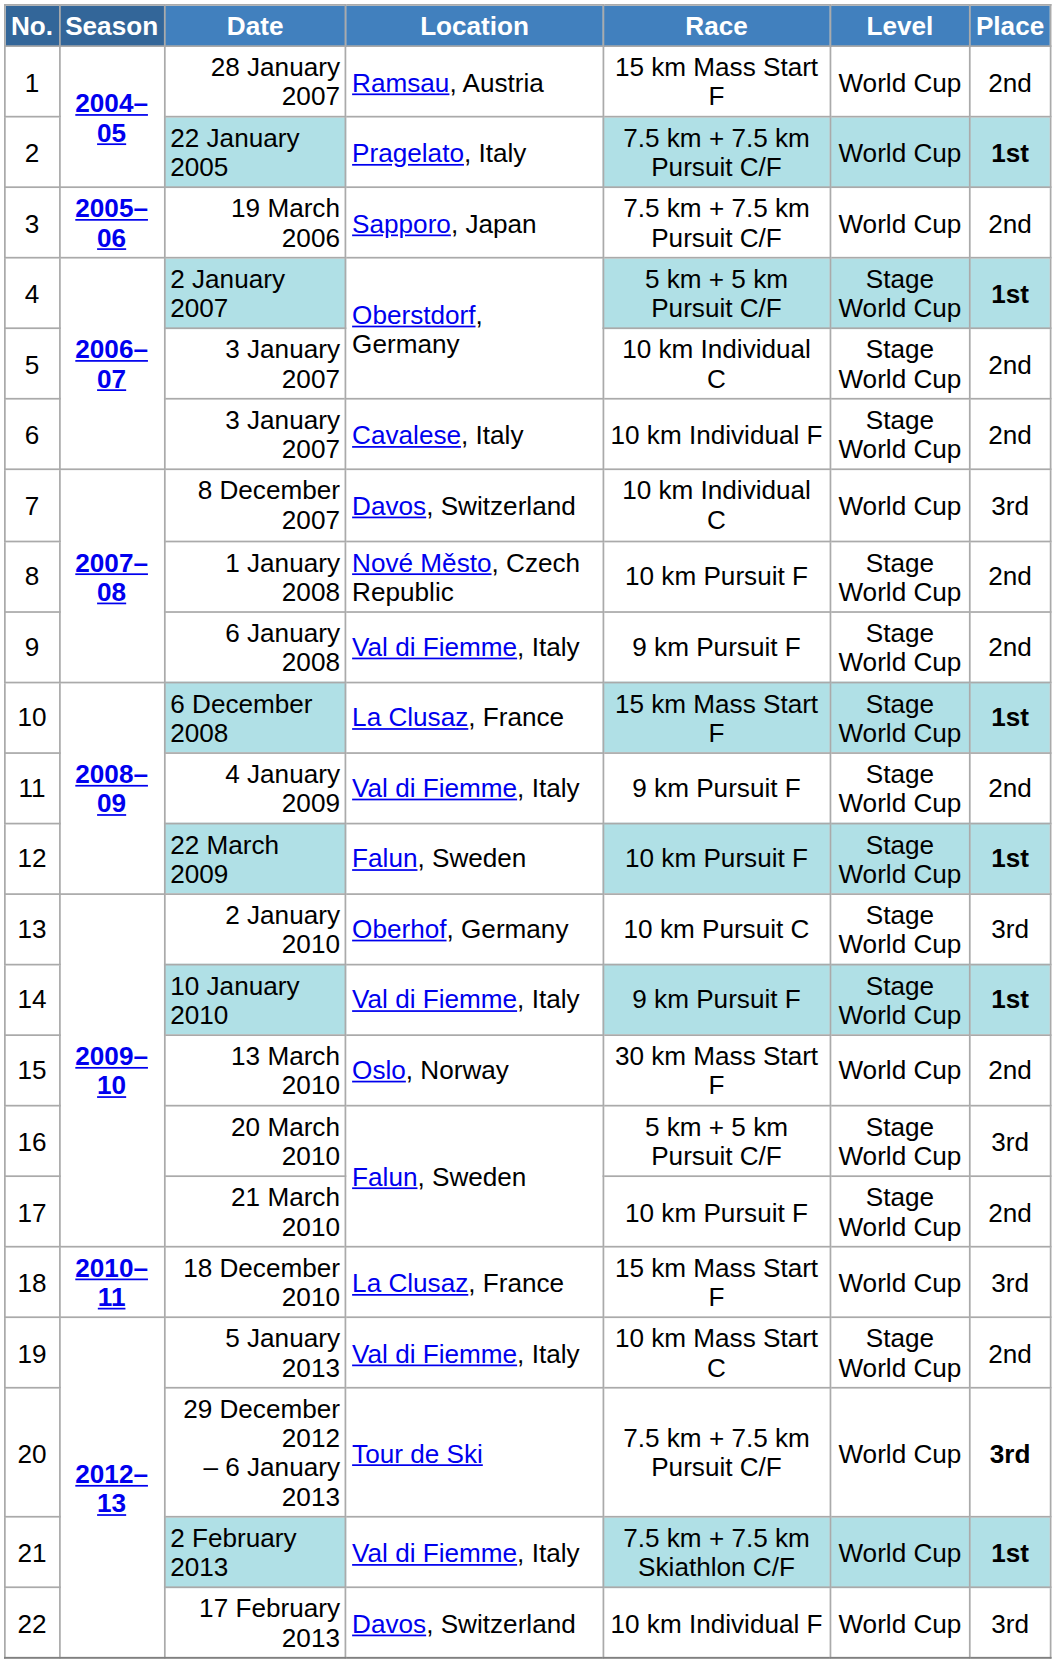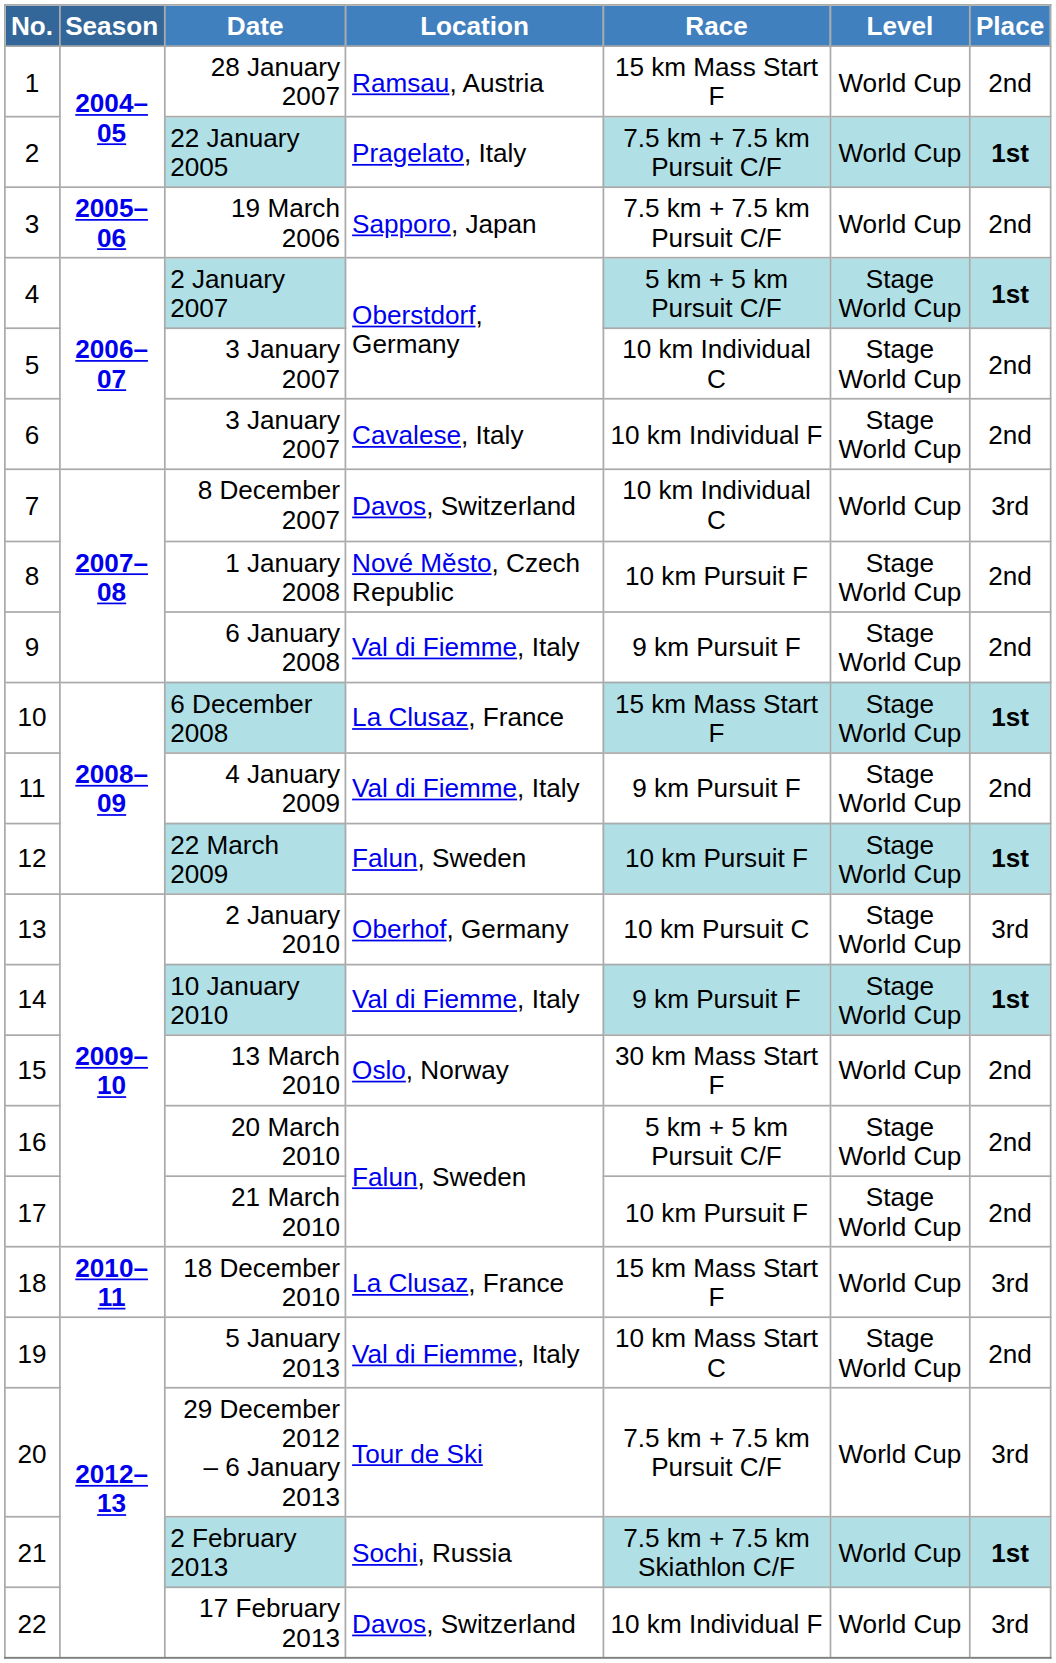20 March 2010 | Place: 3rd -> 2nd
29 December 2012 – 6 January 2013 | Place: bold -> normal
2 February 2013 | Location: Val di Fiemme, Italy -> Sochi, Russia
